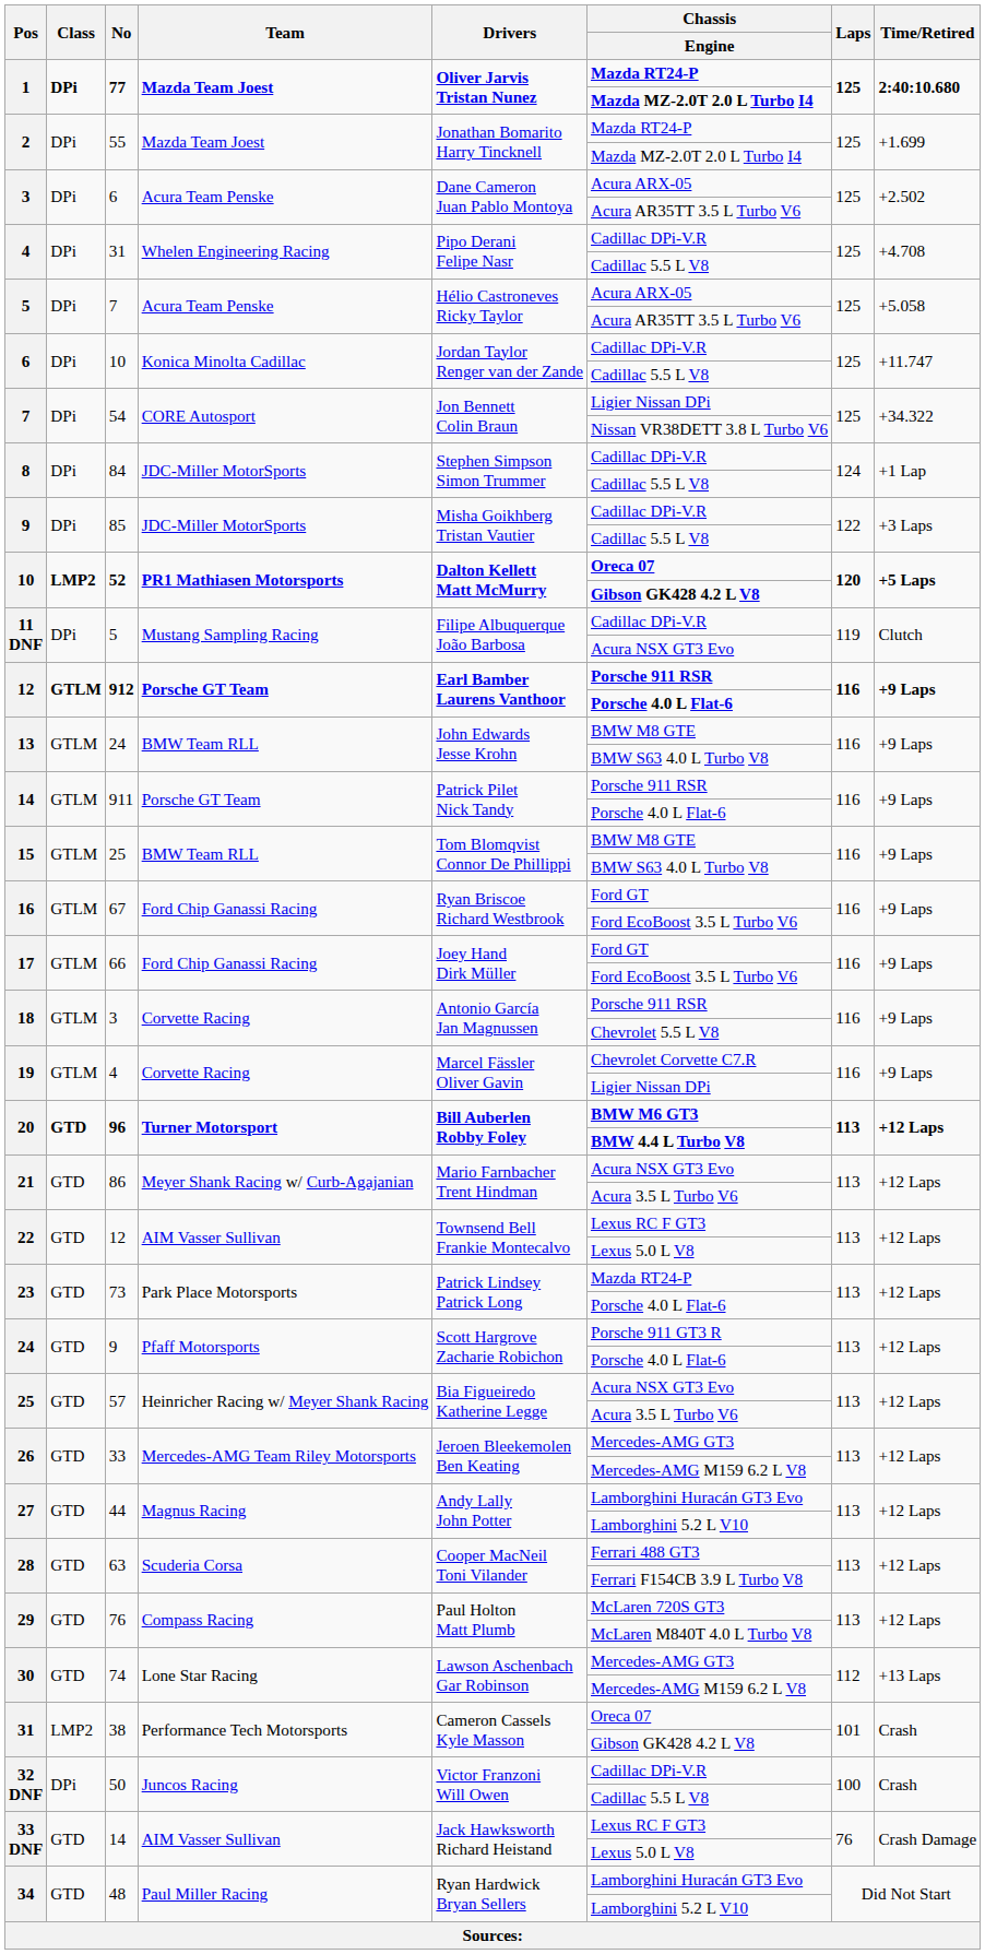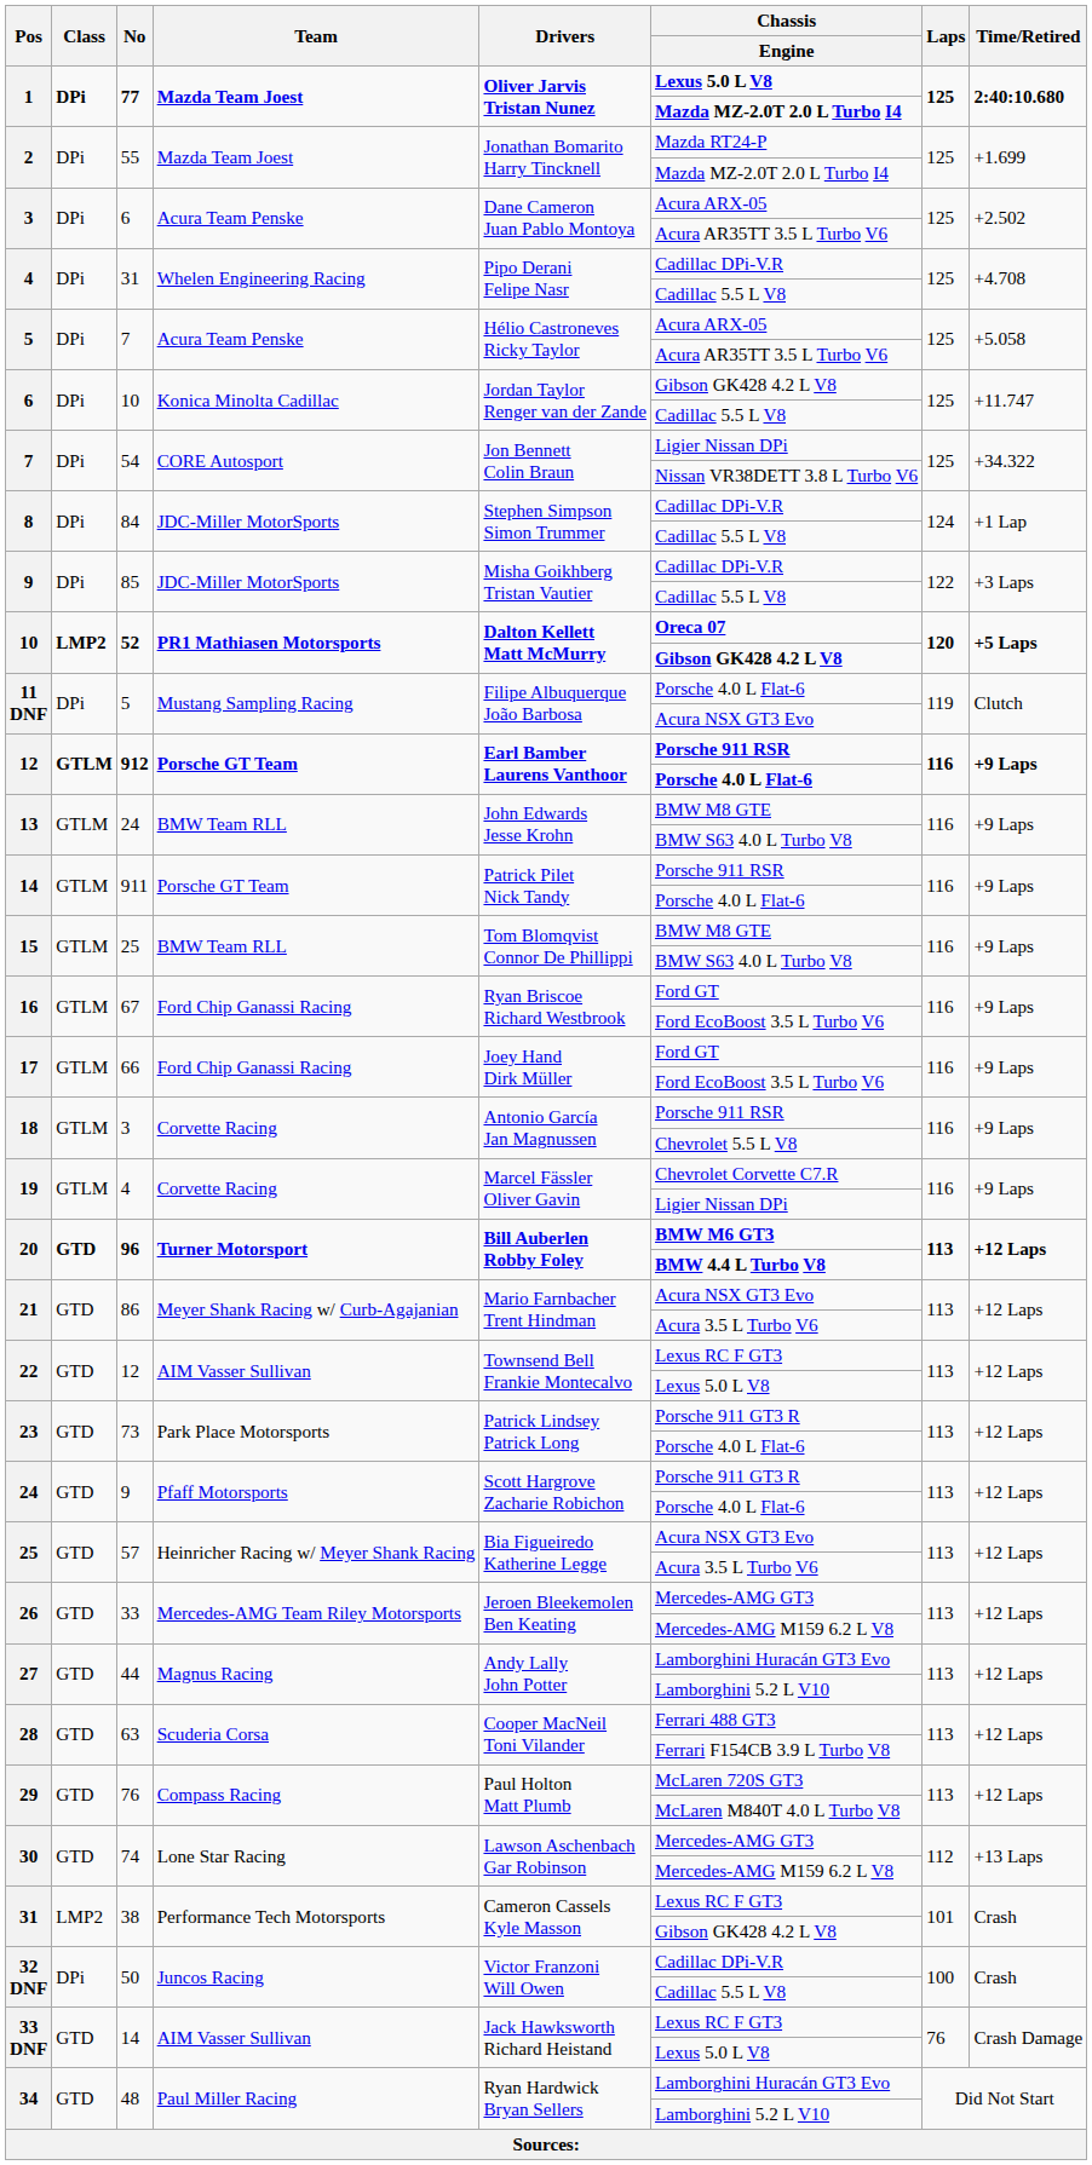row 3 | Chassis / Engine: Mazda RT24-P -> Lexus 5.0 L V8
row 13 | Chassis / Engine: Cadillac DPi-V.R -> Gibson GK428 4.2 L V8
row 23 | Chassis / Engine: Cadillac DPi-V.R -> Porsche 4.0 L Flat-6
row 47 | Chassis / Engine: Mazda RT24-P -> Porsche 911 GT3 R
row 63 | Chassis / Engine: Oreca 07 -> Lexus RC F GT3
